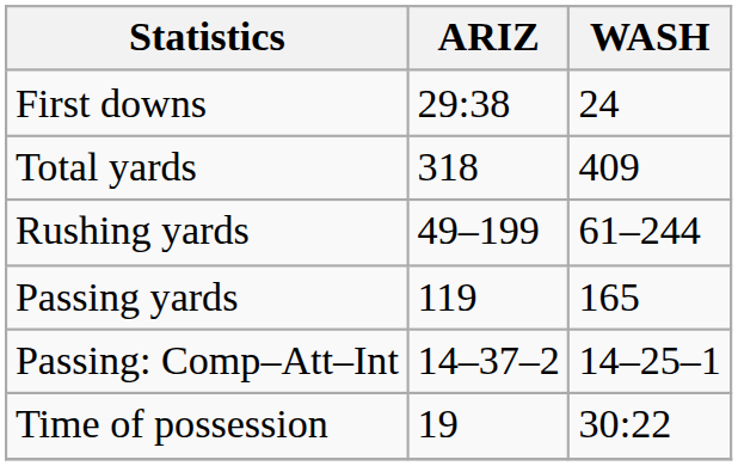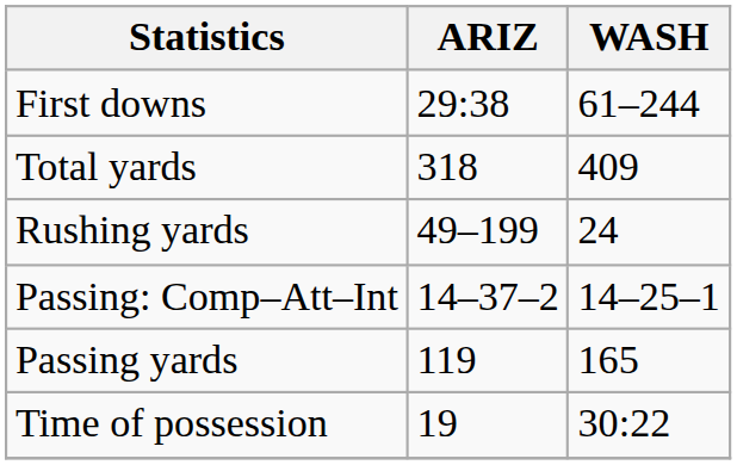First downs | WASH: 24 -> 61–244
Rushing yards | WASH: 61–244 -> 24
rows swapped: Passing yards <-> Passing: Comp–Att–Int
